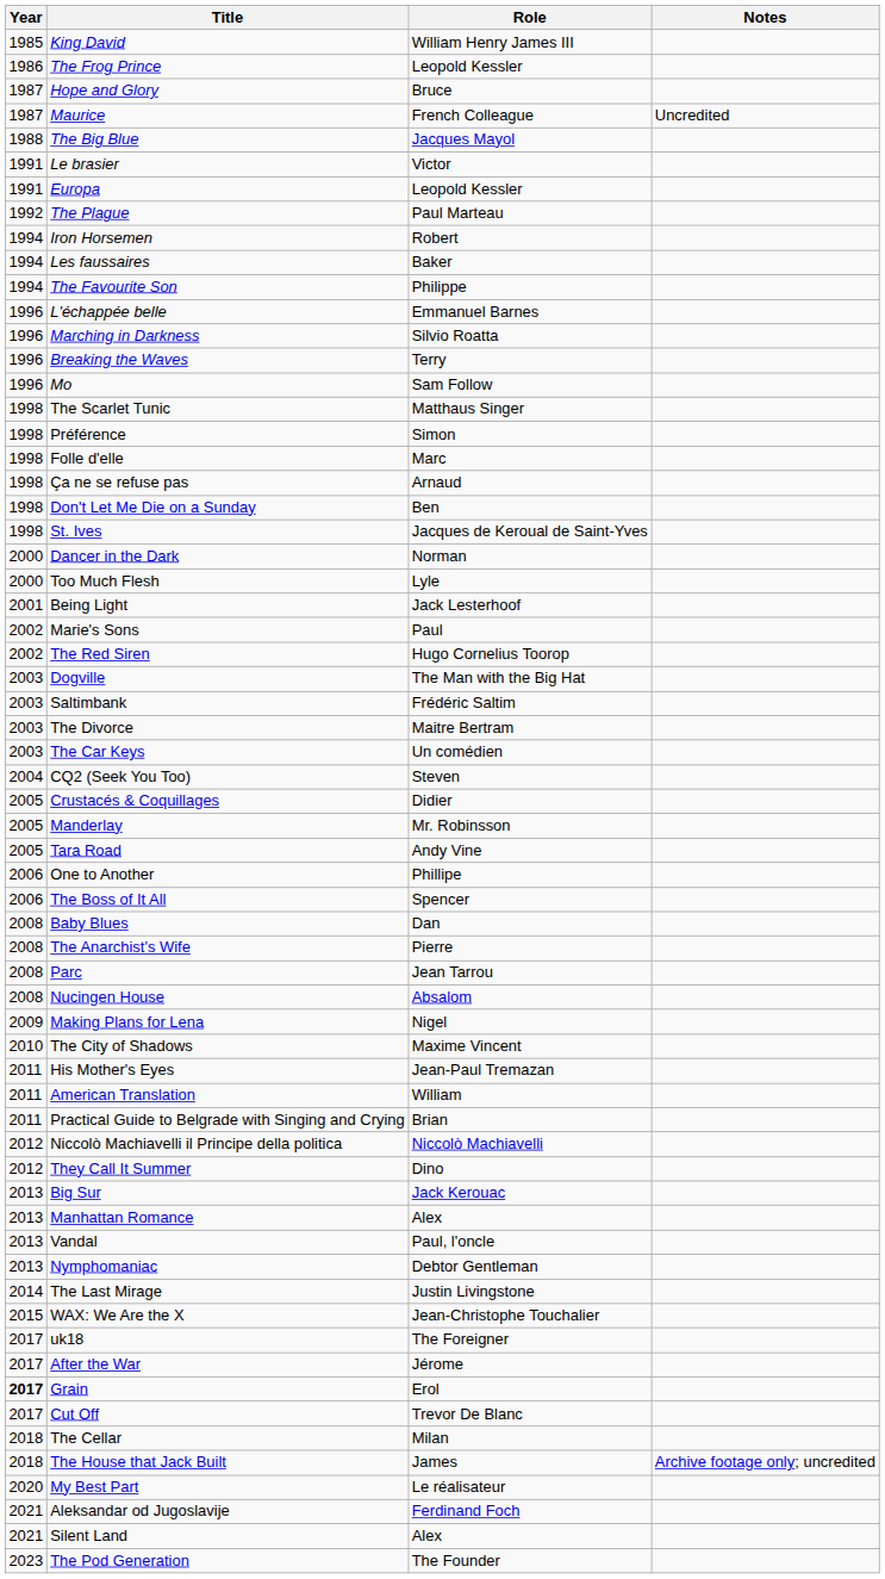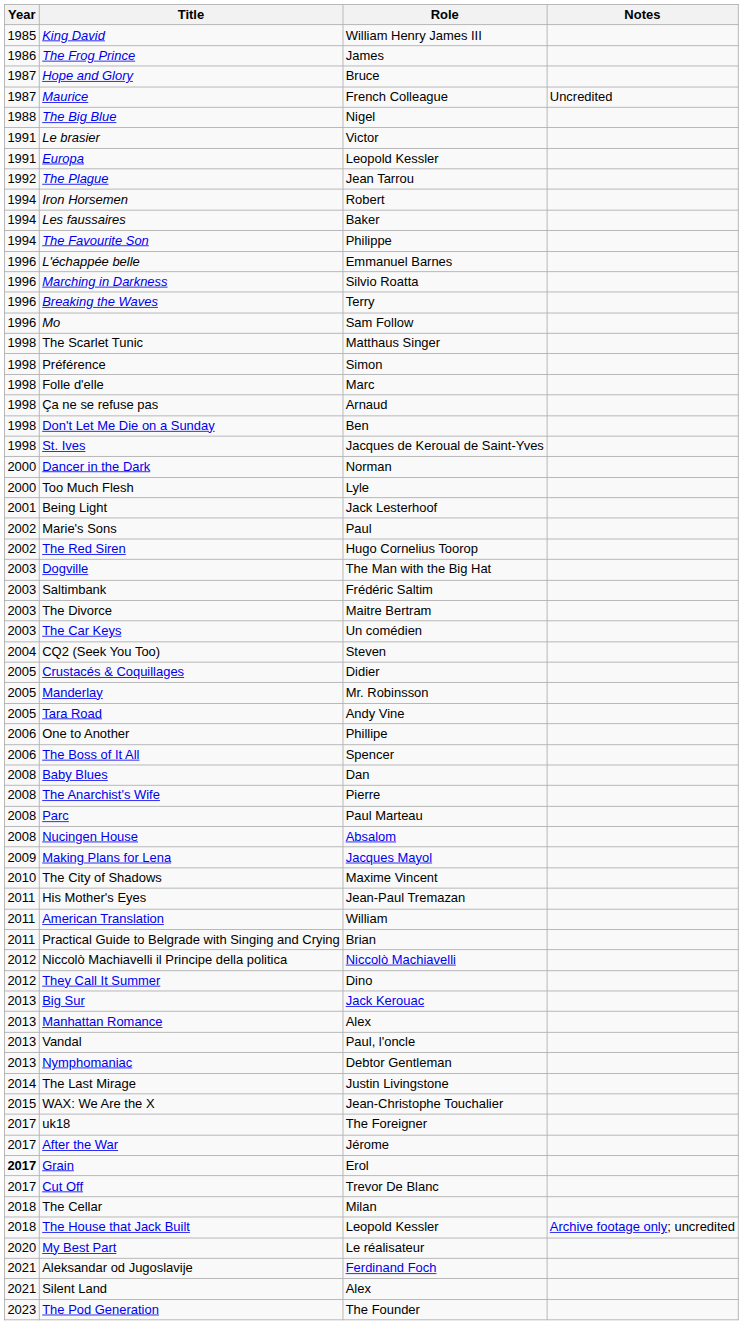The Frog Prince | Role: Leopold Kessler -> James
The Big Blue | Role: Jacques Mayol -> Nigel
The Plague | Role: Paul Marteau -> Jean Tarrou
Parc | Role: Jean Tarrou -> Paul Marteau
Making Plans for Lena | Role: Nigel -> Jacques Mayol
The House that Jack Built | Role: James -> Leopold Kessler
